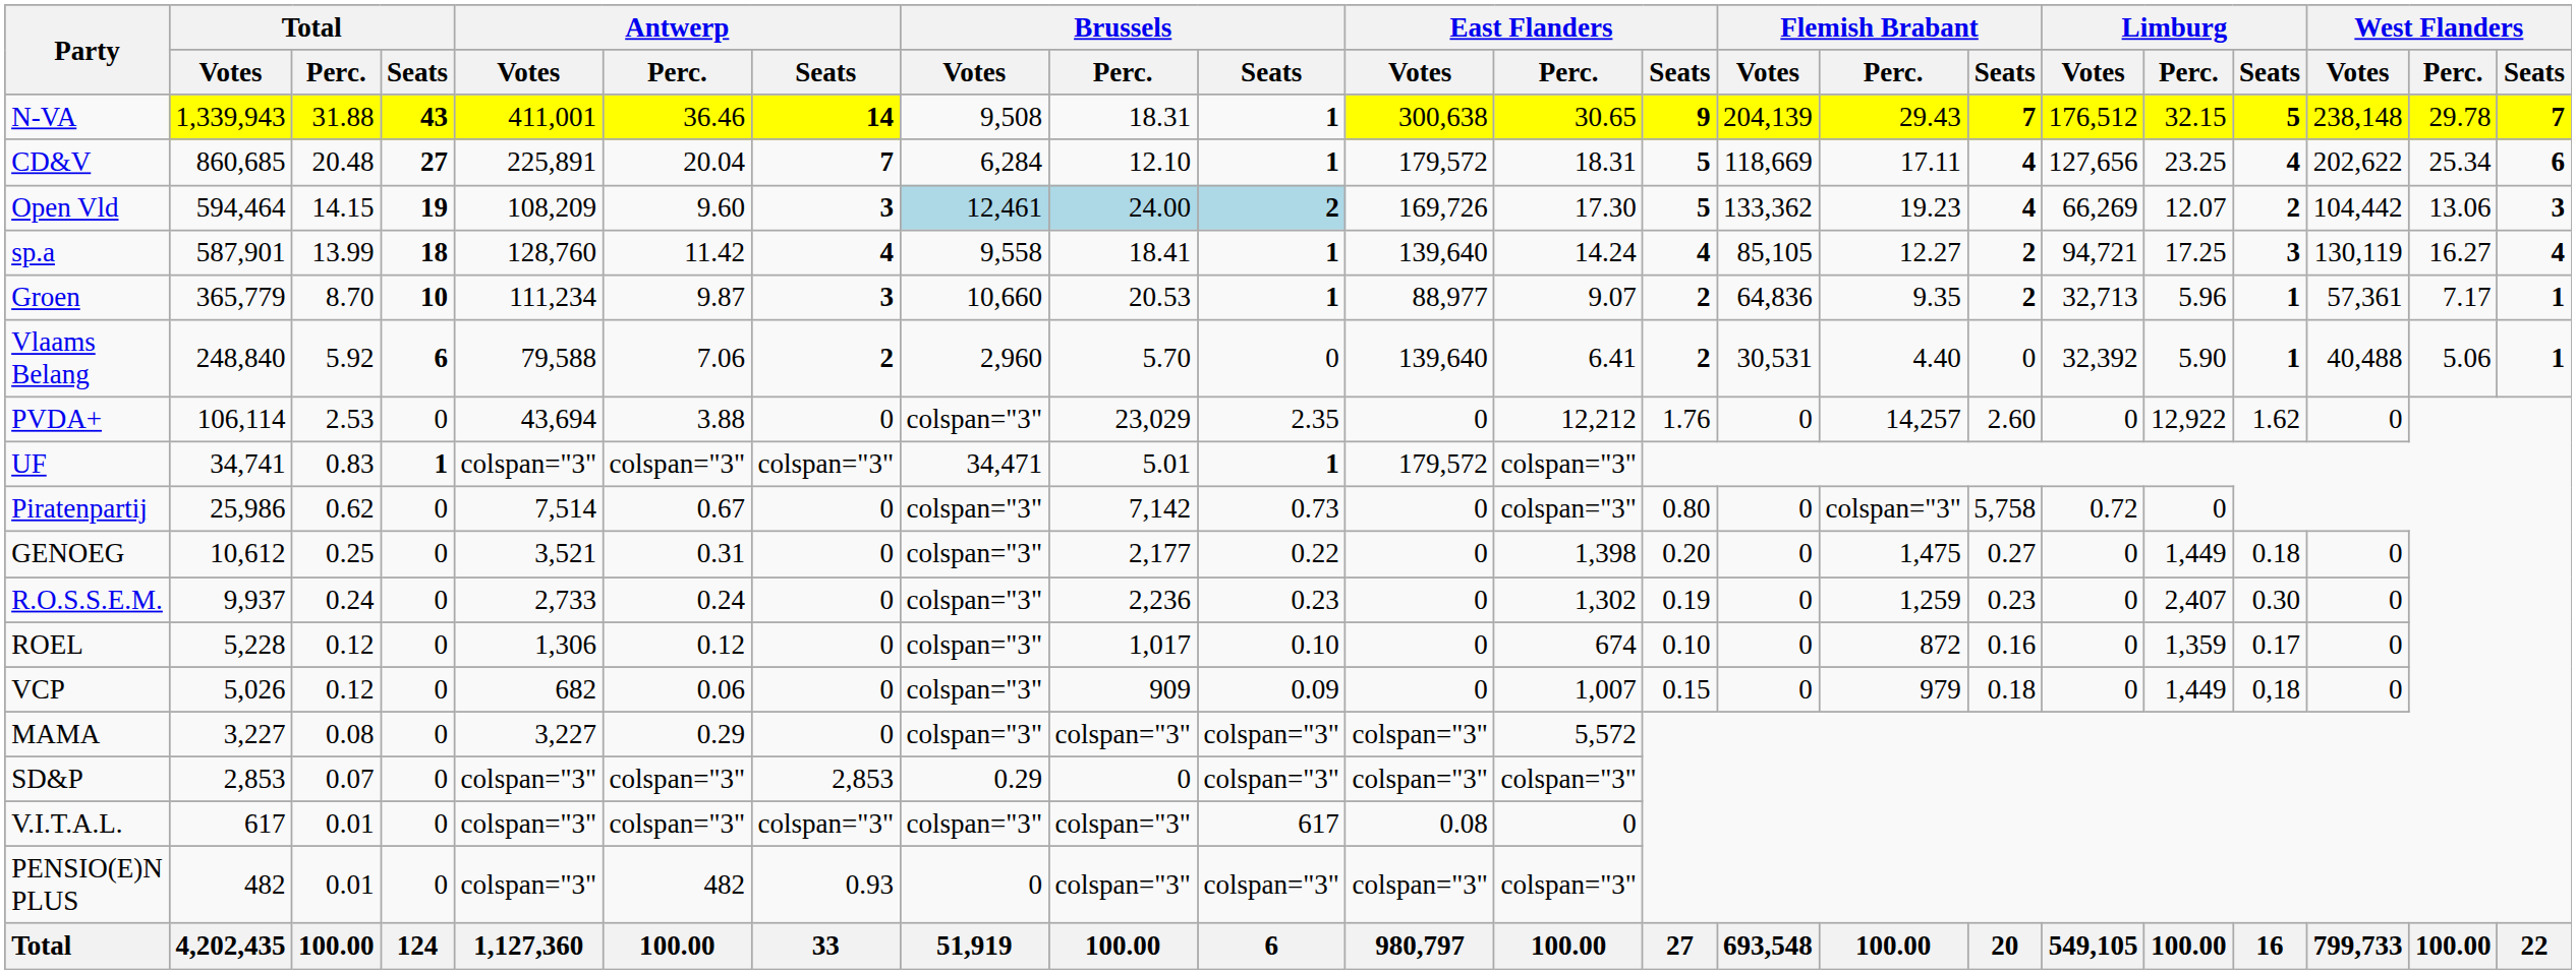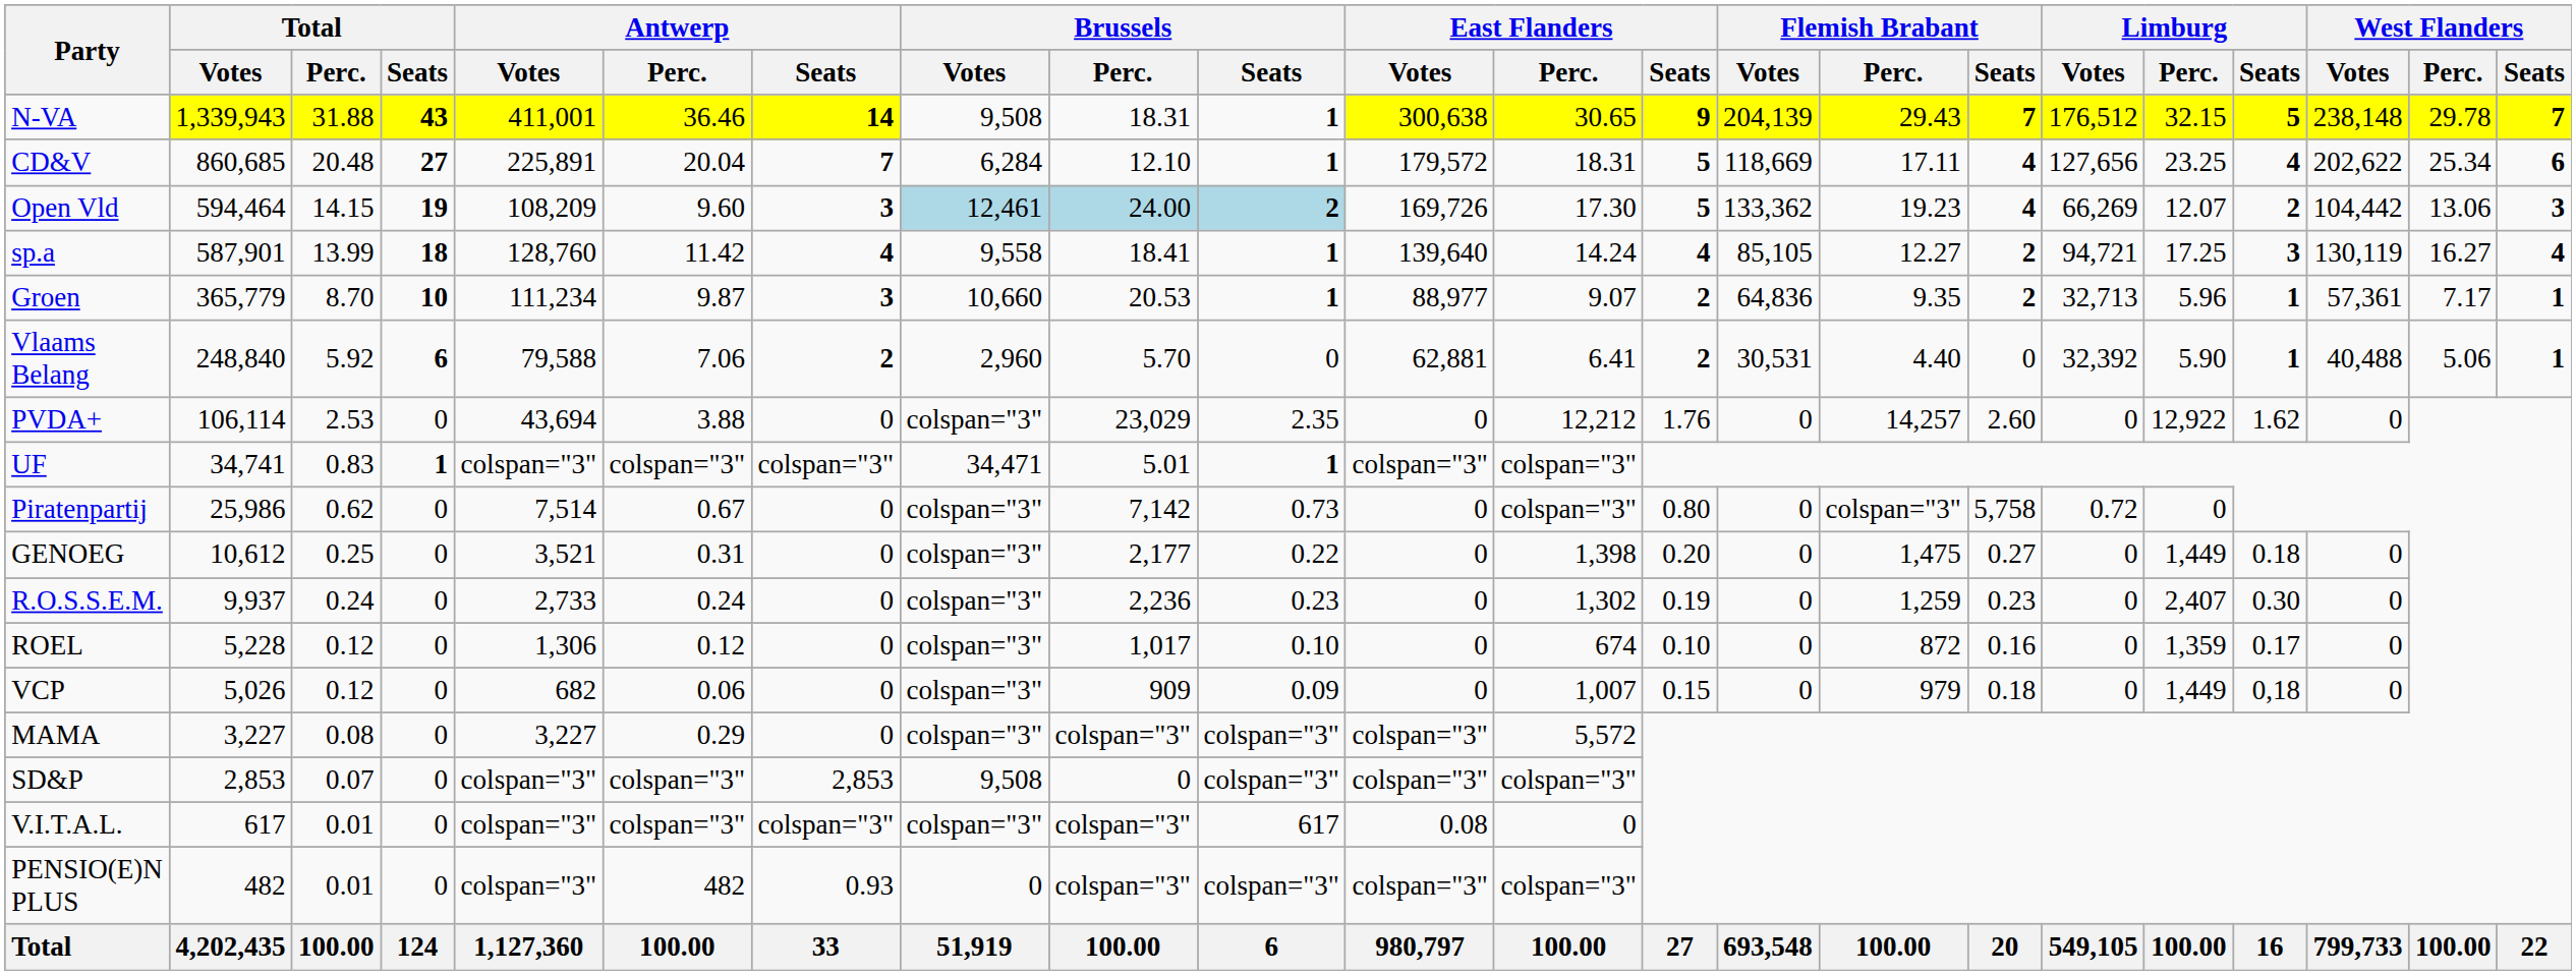Vlaams Belang | East Flanders / Votes: 139,640 -> 62,881
UF | East Flanders / Votes: 179,572 -> colspan="3"
SD&P | Brussels / Votes: 0.29 -> 9,508
